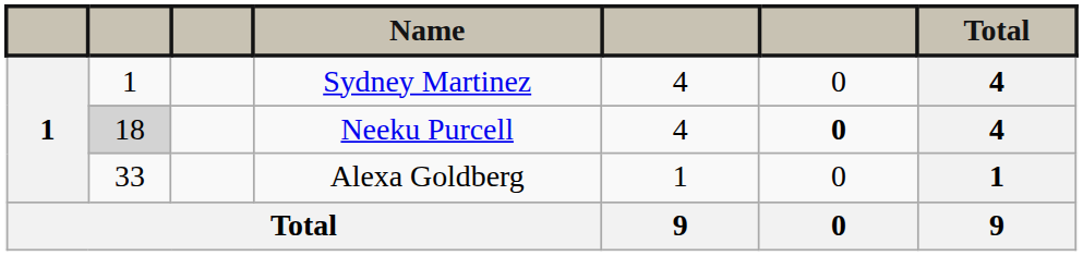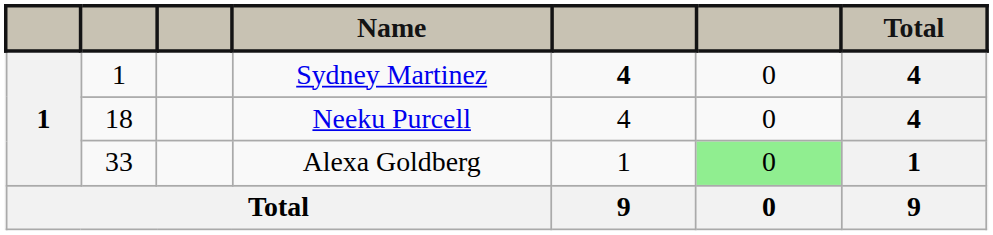Sydney Martinez | column 5: normal -> bold
Neeku Purcell | column 2: lightgrey background -> no background
Neeku Purcell | column 6: bold -> normal
Alexa Goldberg | column 6: no background -> lightgreen background
